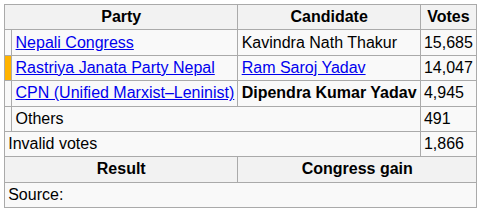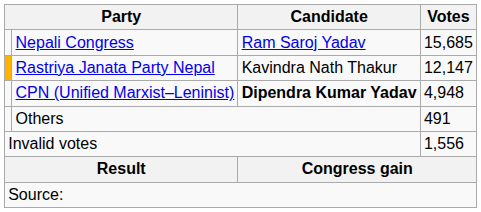Nepali Congress | Candidate: Kavindra Nath Thakur -> Ram Saroj Yadav
Rastriya Janata Party Nepal | Candidate: Ram Saroj Yadav -> Kavindra Nath Thakur
Rastriya Janata Party Nepal | Votes: 14,047 -> 12,147
CPN (Unified Marxist–Leninist) | Votes: 4,945 -> 4,948
Invalid votes | Votes: 1,866 -> 1,556
